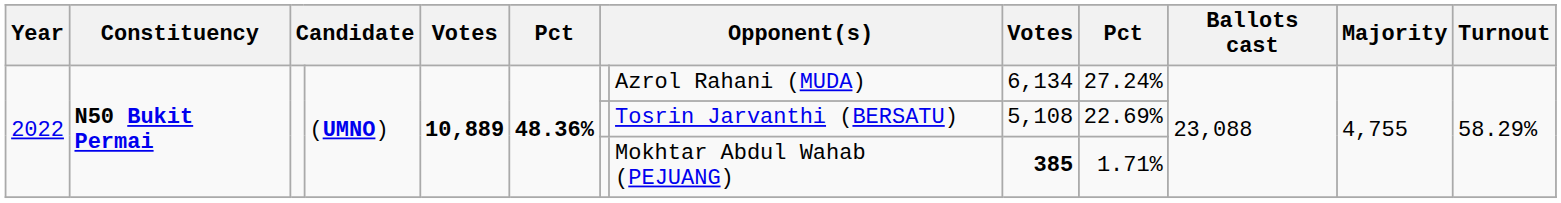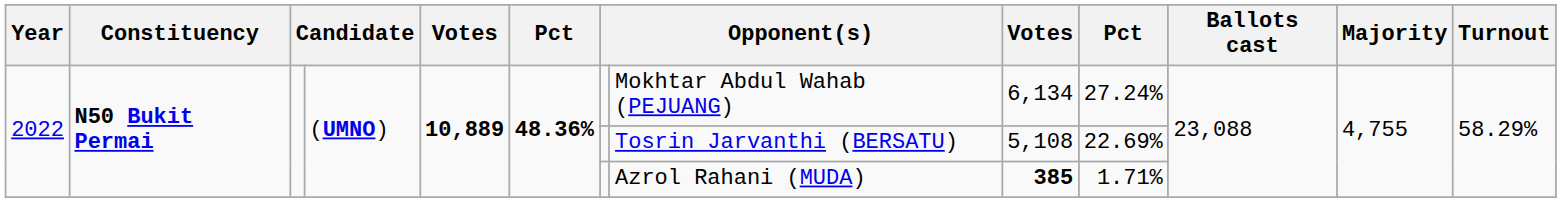row 2 | column 8: Azrol Rahani (MUDA) -> Mokhtar Abdul Wahab (PEJUANG)
row 4 | column 8: Mokhtar Abdul Wahab (PEJUANG) -> Azrol Rahani (MUDA)
